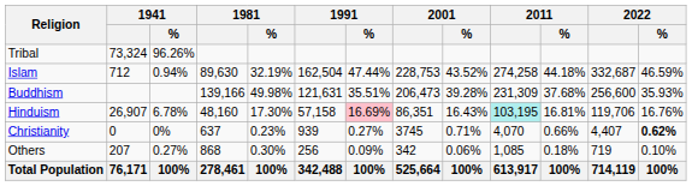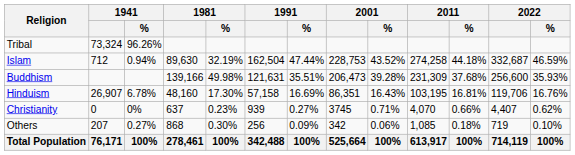Hinduism | 1991 / %: pink background -> no background
Hinduism | 2011: paleturquoise background -> no background
Christianity | 2022 / %: bold -> normal
